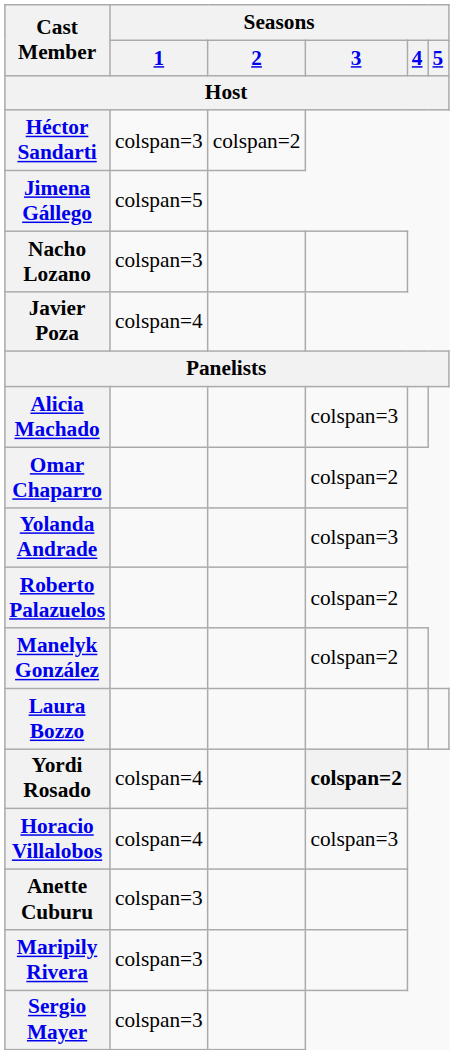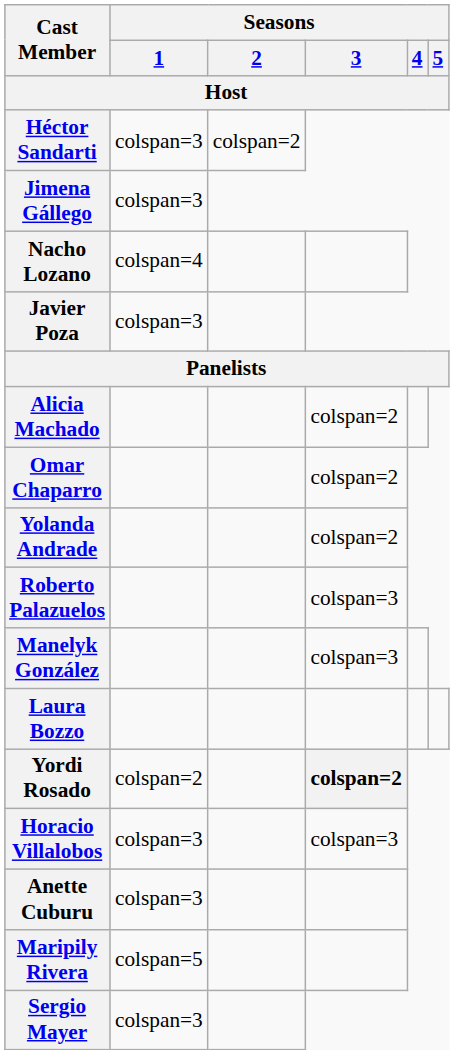Jimena Gállego | Seasons / 1 / Host: colspan=5 -> colspan=3
Nacho Lozano | Seasons / 1 / Host: colspan=3 -> colspan=4
Javier Poza | Seasons / 1 / Host: colspan=4 -> colspan=3
Alicia Machado | Seasons / 3 / Host: colspan=3 -> colspan=2
Yolanda Andrade | Seasons / 3 / Host: colspan=3 -> colspan=2
Roberto Palazuelos | Seasons / 3 / Host: colspan=2 -> colspan=3
Manelyk González | Seasons / 3 / Host: colspan=2 -> colspan=3
Yordi Rosado | Seasons / 1 / Host: colspan=4 -> colspan=2
Horacio Villalobos | Seasons / 1 / Host: colspan=4 -> colspan=3
Maripily Rivera | Seasons / 1 / Host: colspan=3 -> colspan=5
